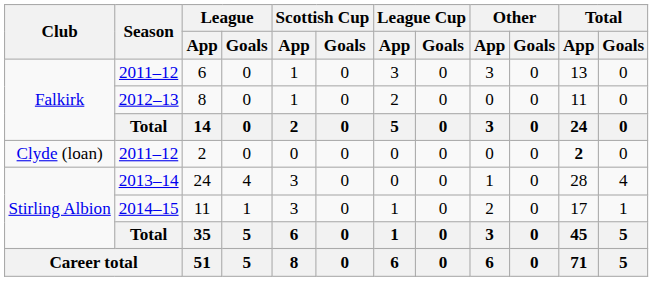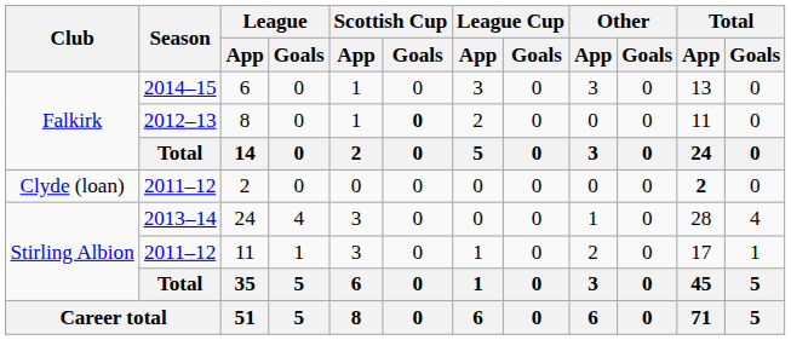row 3 | Season: 2011–12 -> 2014–15
row 4 | Scottish Cup / Goals: normal -> bold
row 8 | Season: 2014–15 -> 2011–12
